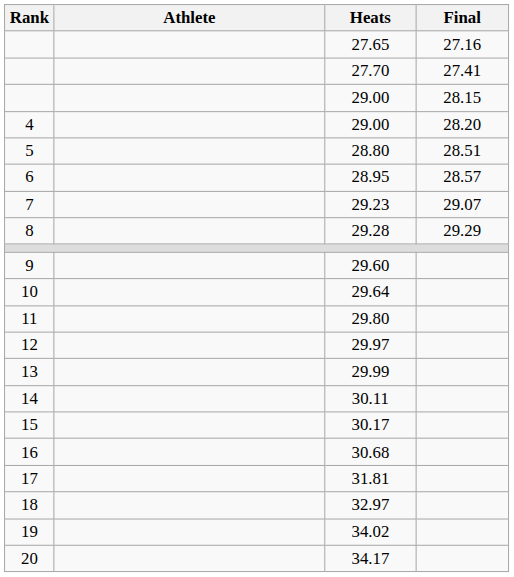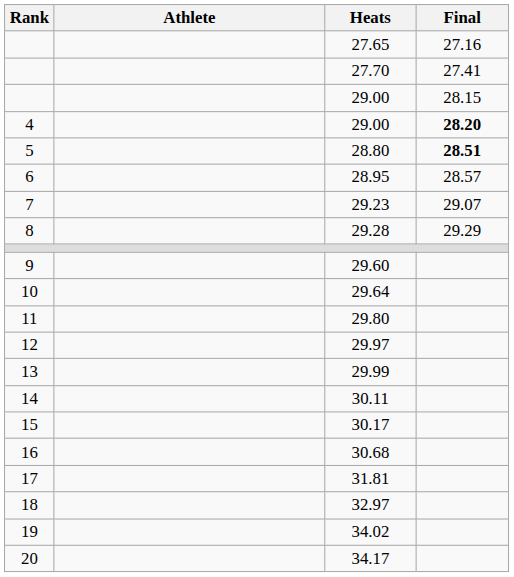4 / 29.00 | Final: normal -> bold
28.80 | Final: normal -> bold
